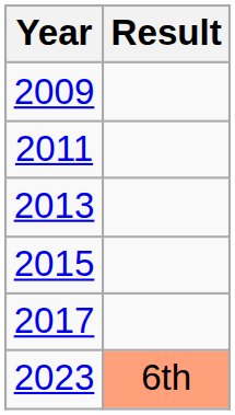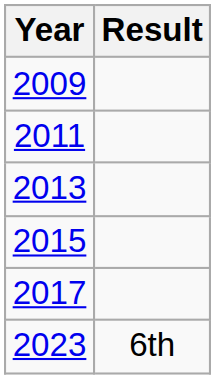2023 | Result: lightsalmon background -> no background
